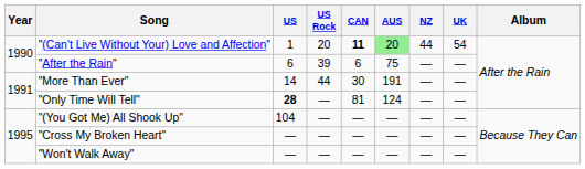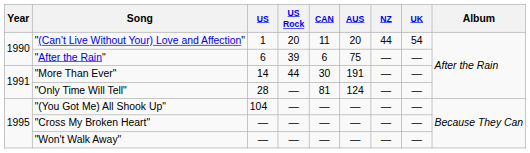"(Can't Live Without Your) Love and Affection" | CAN: bold -> normal
"(Can't Live Without Your) Love and Affection" | AUS: lightgreen background -> no background
"Only Time Will Tell" | US: bold -> normal
